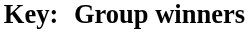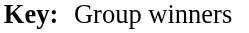Key: | column 2: bold -> normal
